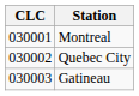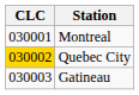Quebec City | CLC: no background -> gold background
